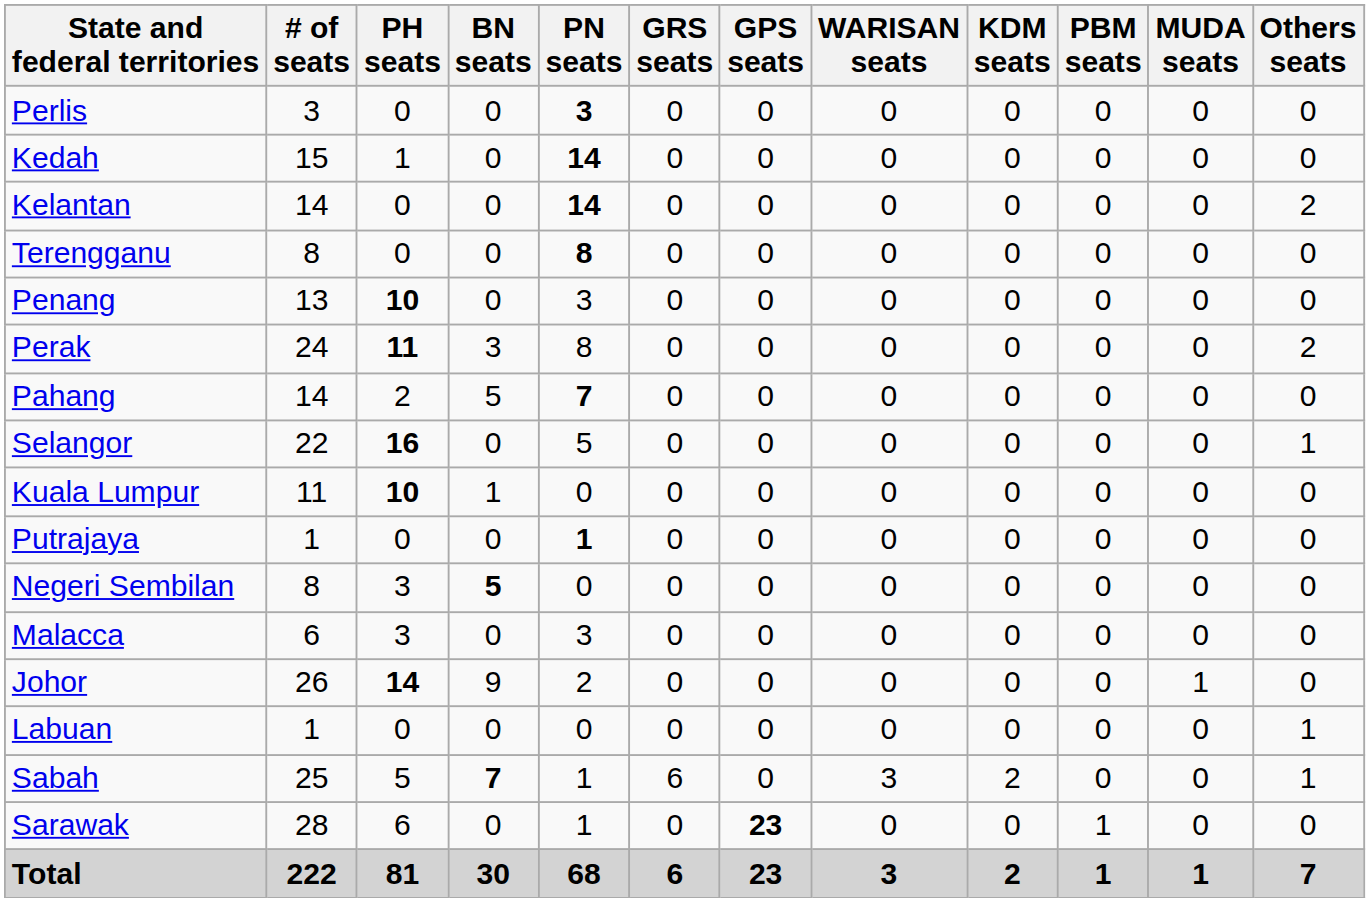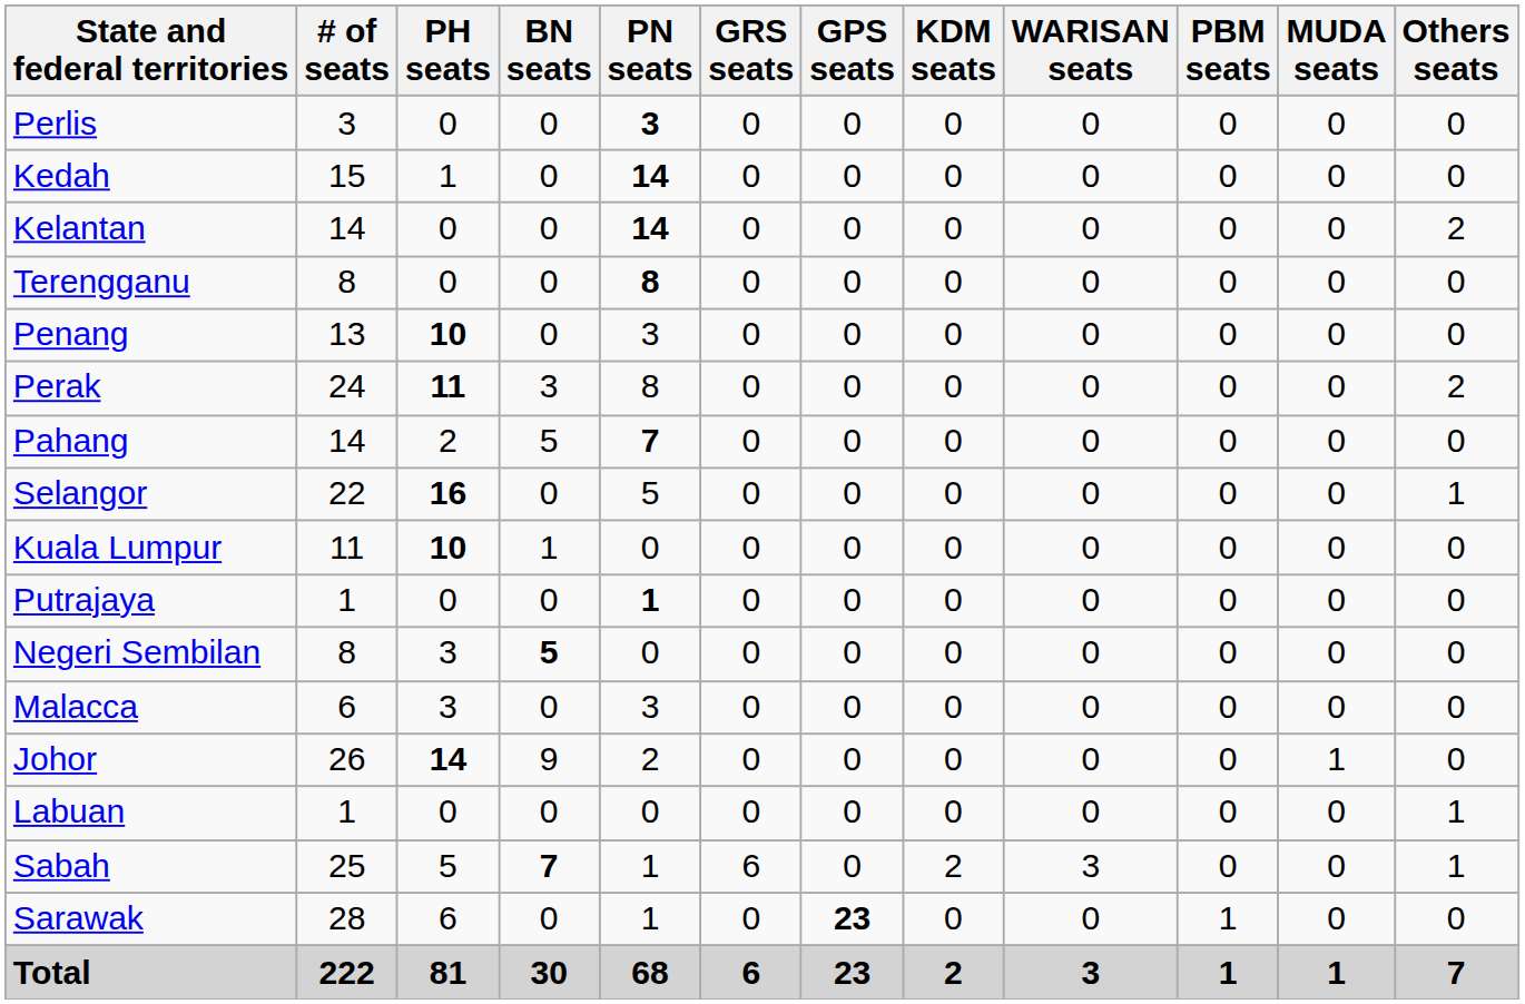columns swapped: WARISAN seats <-> KDM seats
